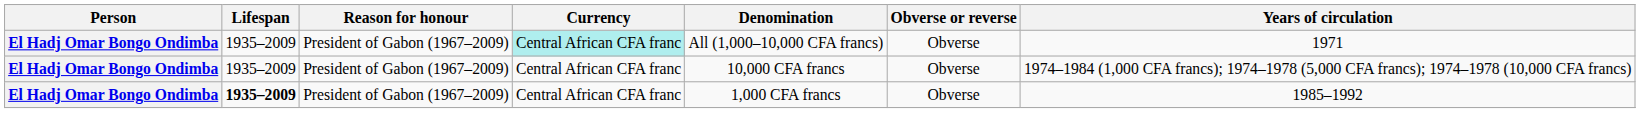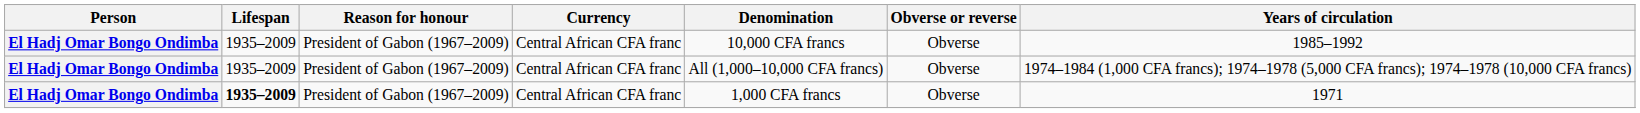row 2 | Currency: paleturquoise background -> no background
row 2 | Denomination: All (1,000–10,000 CFA francs) -> 10,000 CFA francs
row 2 | Years of circulation: 1971 -> 1985–1992
row 3 | Denomination: 10,000 CFA francs -> All (1,000–10,000 CFA francs)
row 4 | Years of circulation: 1985–1992 -> 1971
